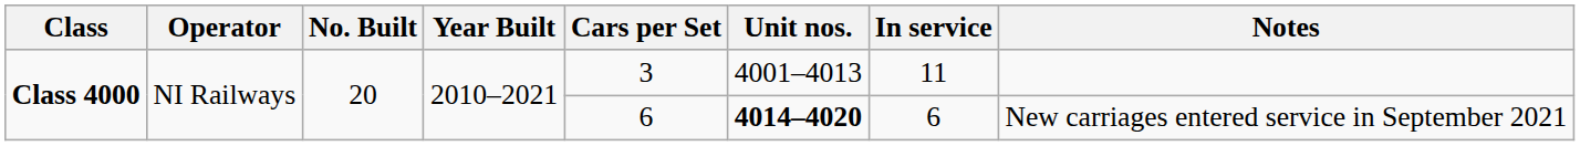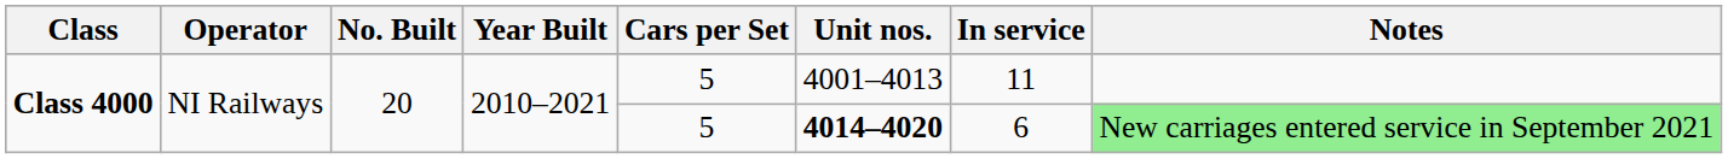row 2 | Cars per Set: 3 -> 5
row 3 | Cars per Set: 6 -> 5
row 3 | Notes: no background -> lightgreen background
